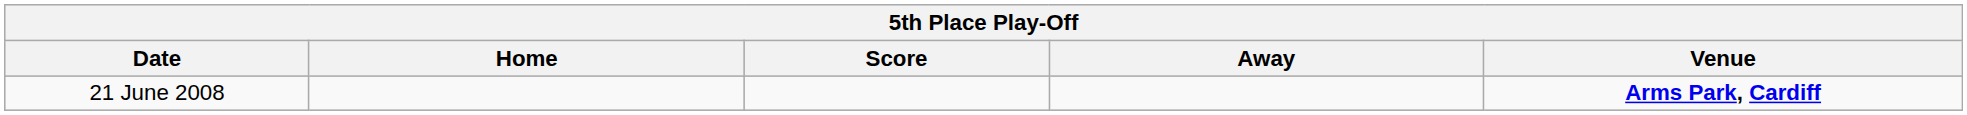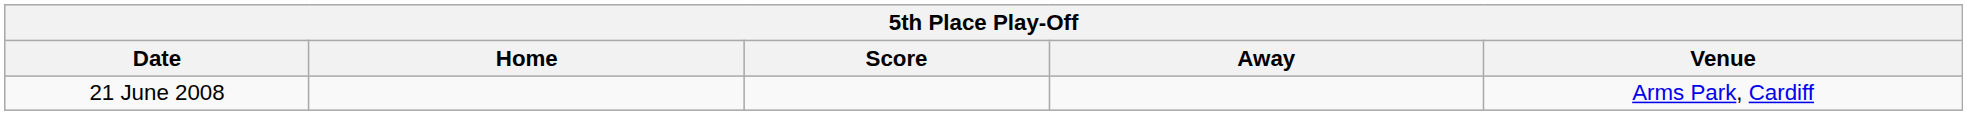21 June 2008 | Venue: bold -> normal
